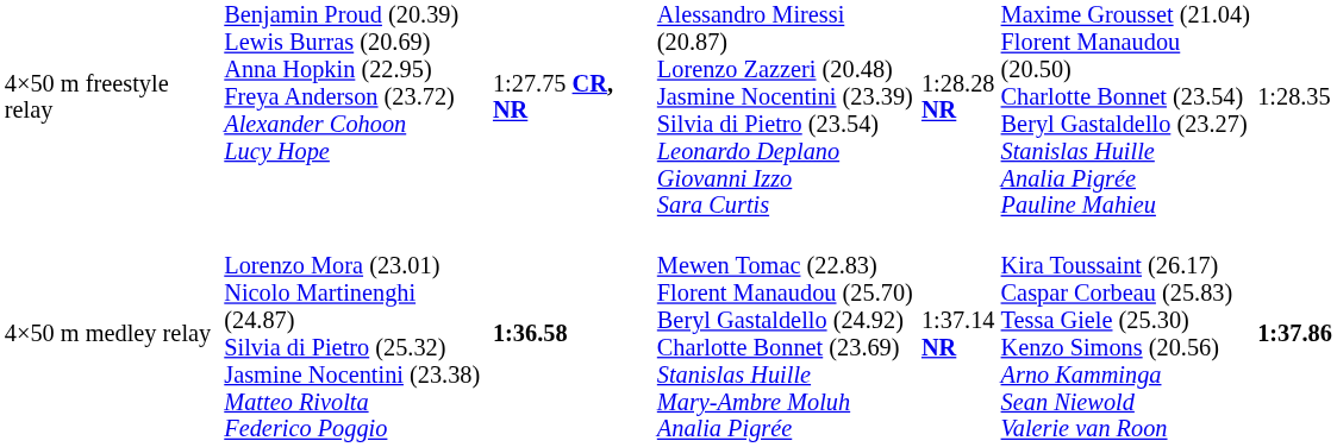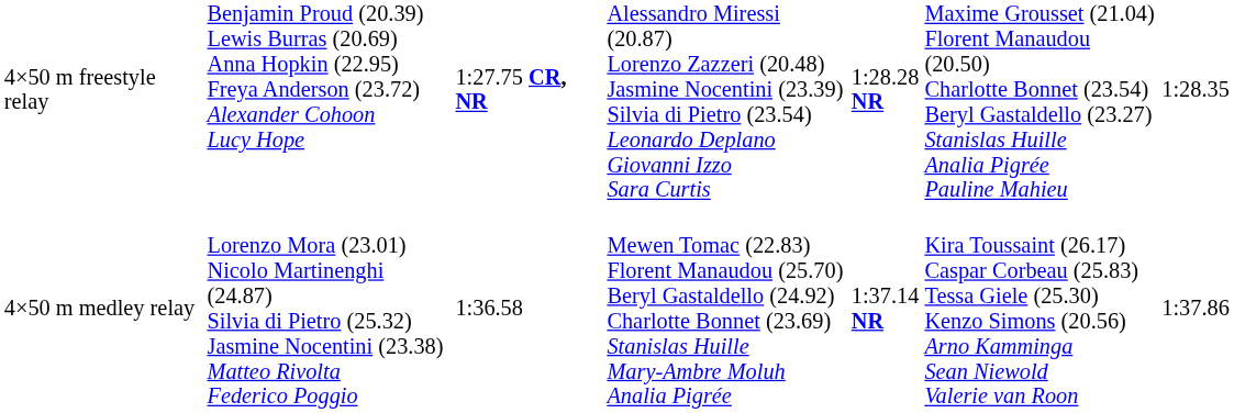4×50 m medley relay | column 3: bold -> normal
4×50 m medley relay | column 7: bold -> normal
